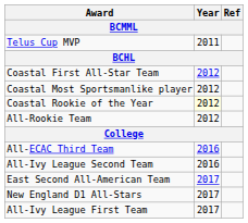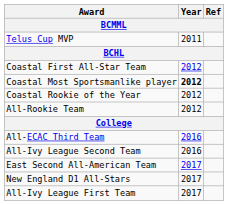Coastal Most Sportsmanlike player | Year: normal -> bold
Coastal Rookie of the Year | Year: lightyellow background -> no background
